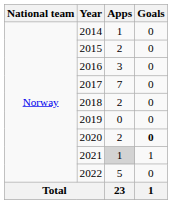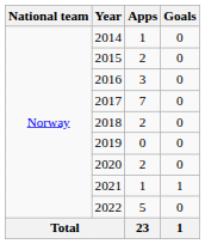2020 | Goals: bold -> normal
2021 | Apps: lightgrey background -> no background
